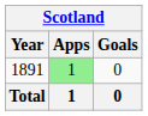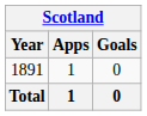1891 | Apps: lightgreen background -> no background
